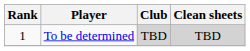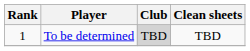To be determined | Clean sheets: lightgrey background -> no background
